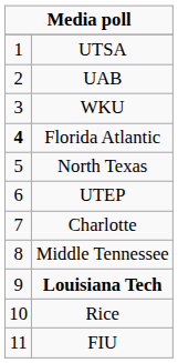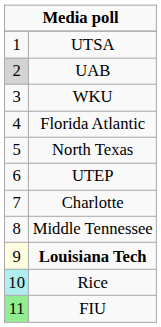UAB | column 1: no background -> lightgrey background
Florida Atlantic | column 1: bold -> normal
Louisiana Tech | column 1: no background -> lightyellow background
Rice | column 1: no background -> paleturquoise background
FIU | column 1: no background -> lightgreen background
